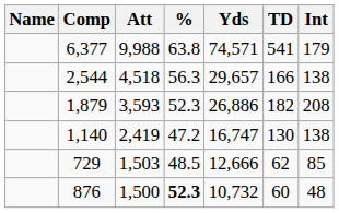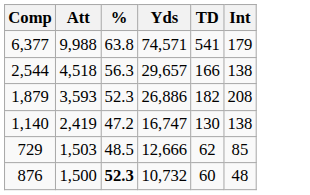- column: Name
